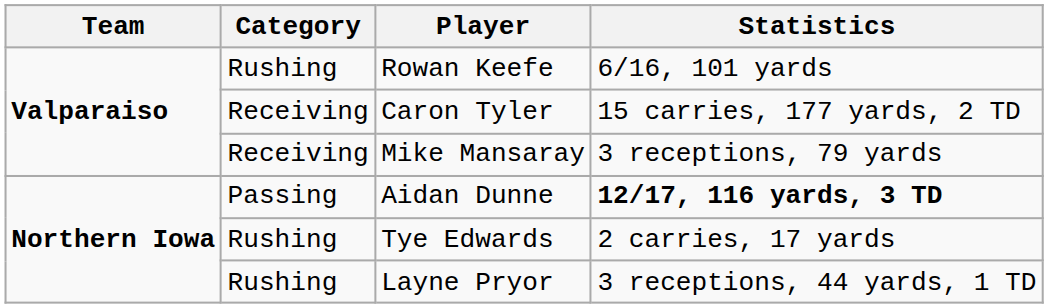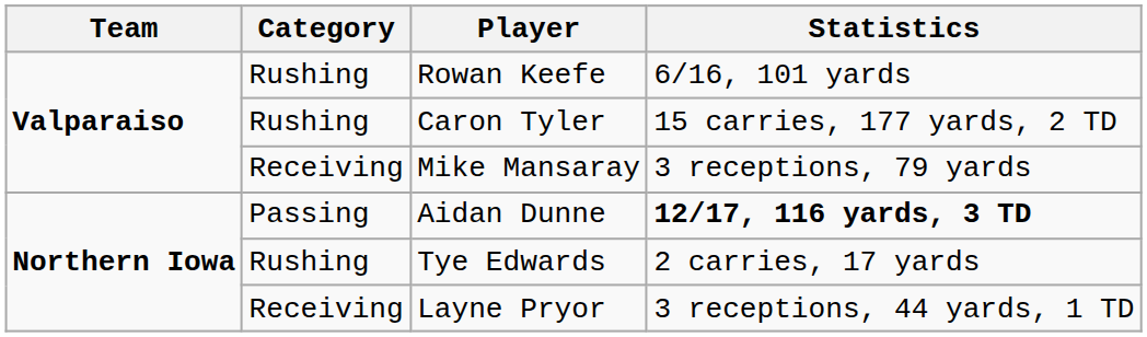Caron Tyler | Category: Receiving -> Rushing
Layne Pryor | Category: Rushing -> Receiving
